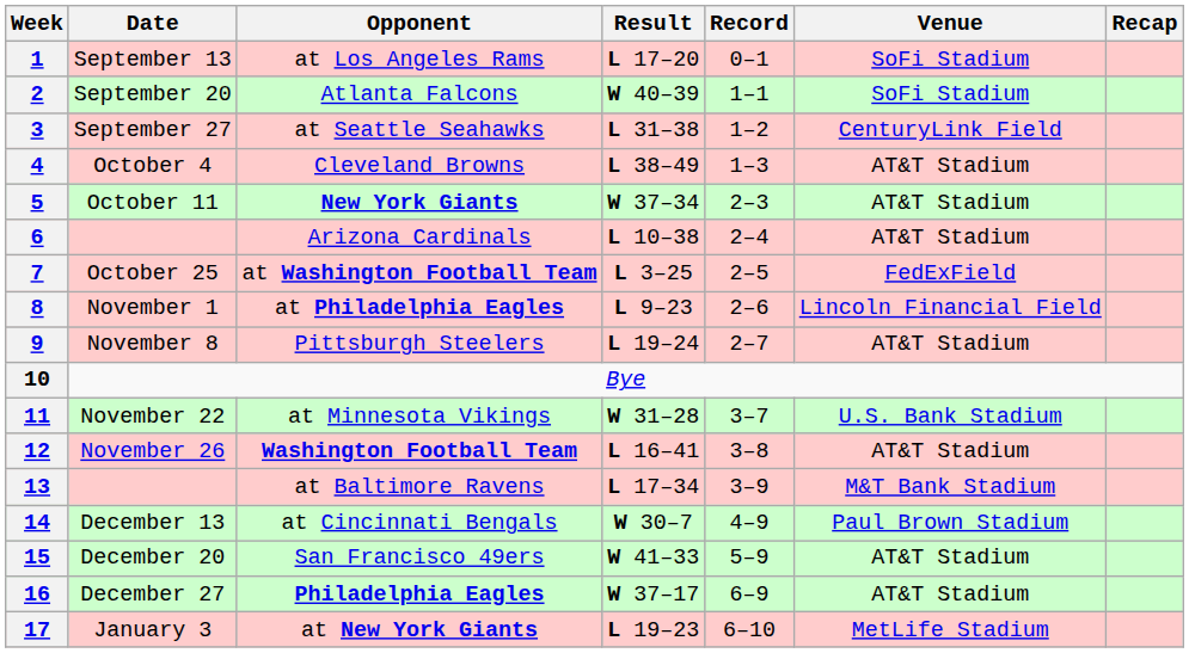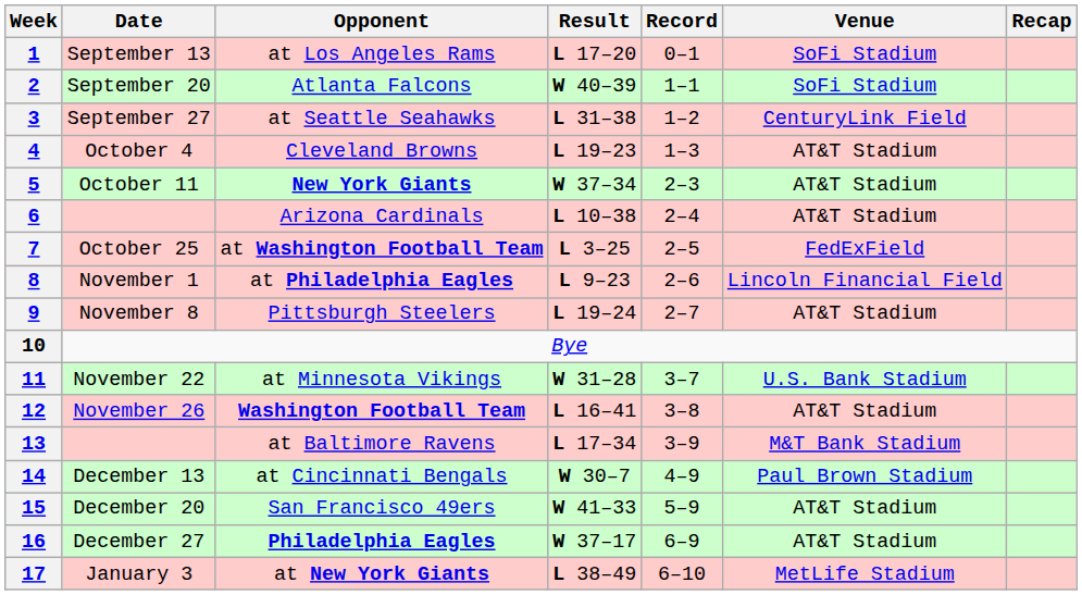4 | Result: L 38–49 -> L 19–23
17 | Result: L 19–23 -> L 38–49
